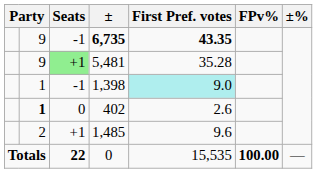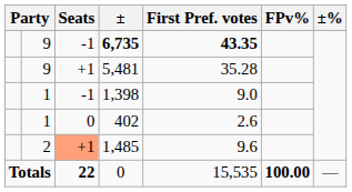5,481 | Seats: lightgreen background -> no background
1,398 | First Pref. votes: paleturquoise background -> no background
402 | column 2: bold -> normal
1,485 | Seats: no background -> lightsalmon background
